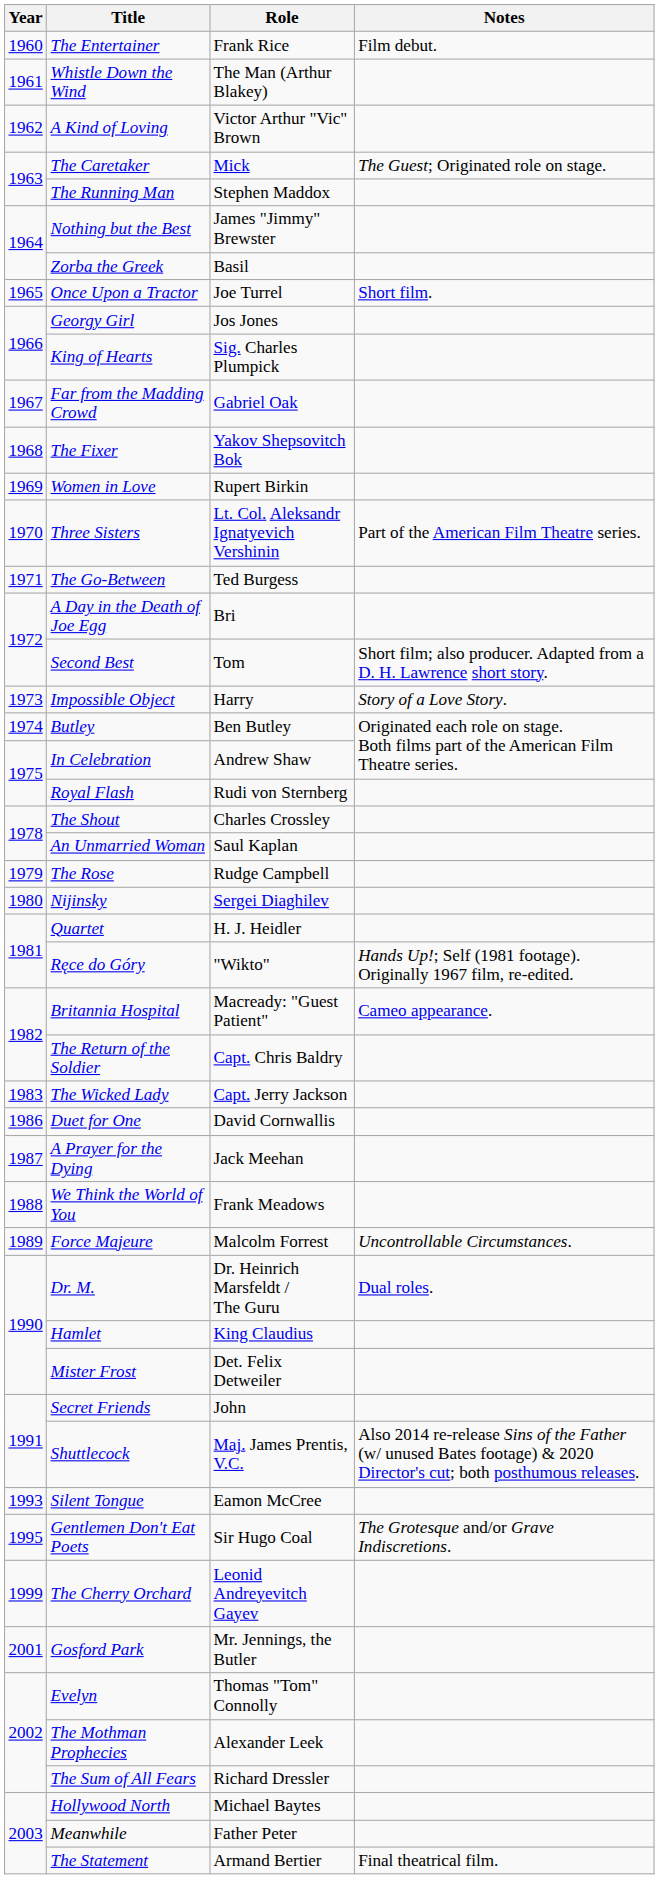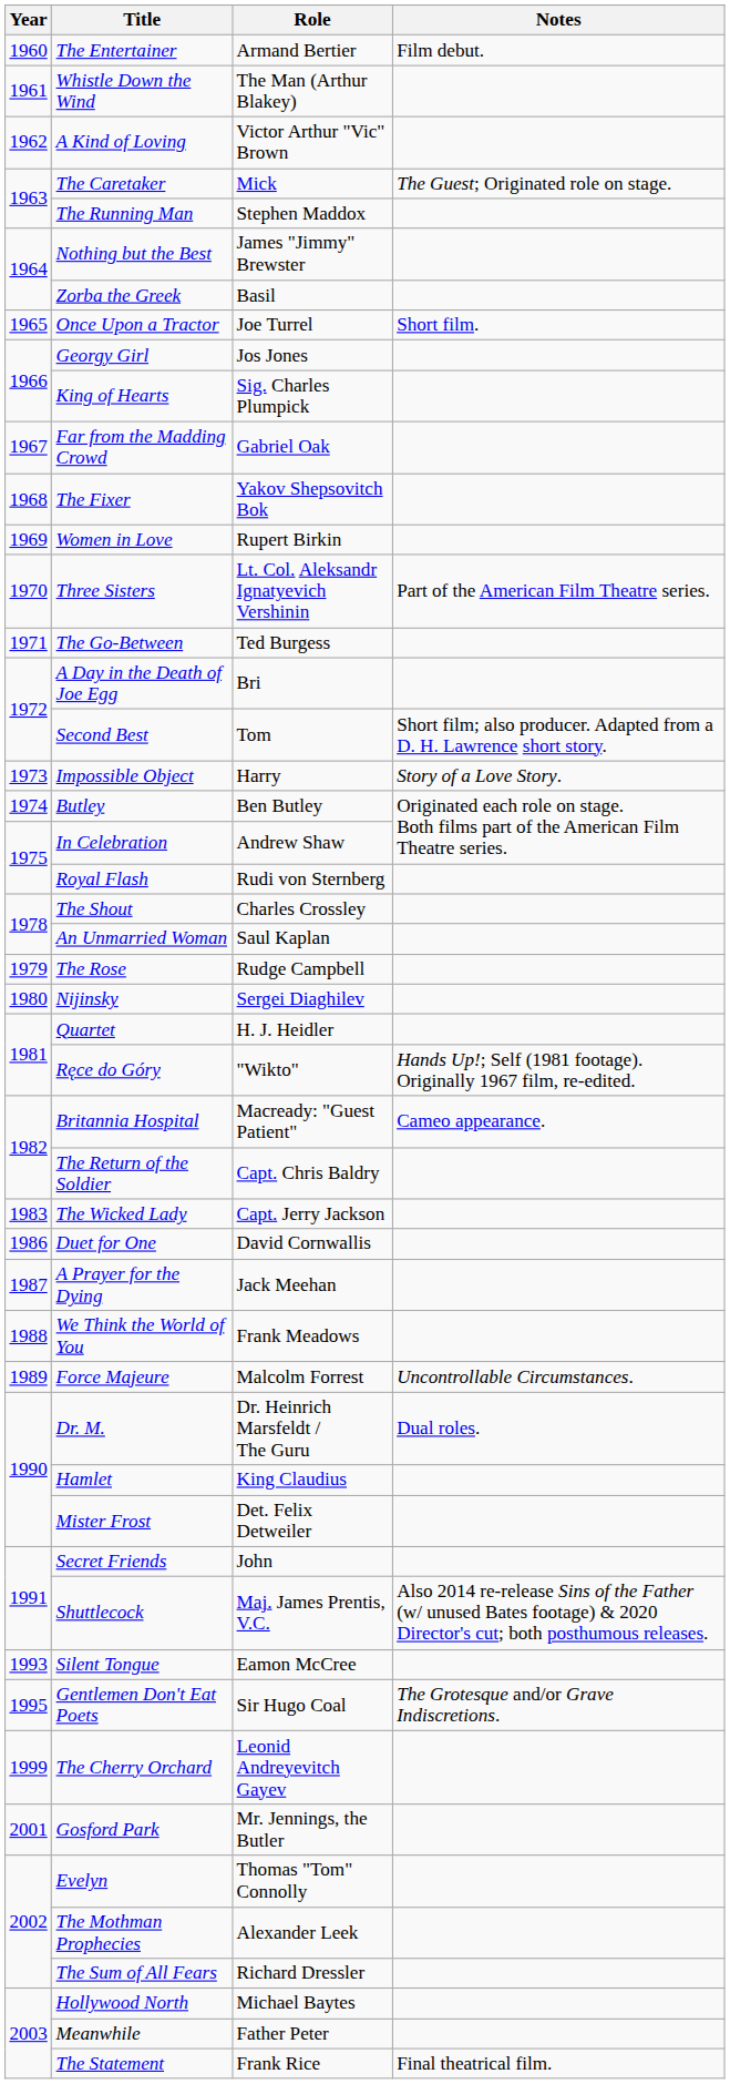The Entertainer | Role: Frank Rice -> Armand Bertier
The Statement | Role: Armand Bertier -> Frank Rice
